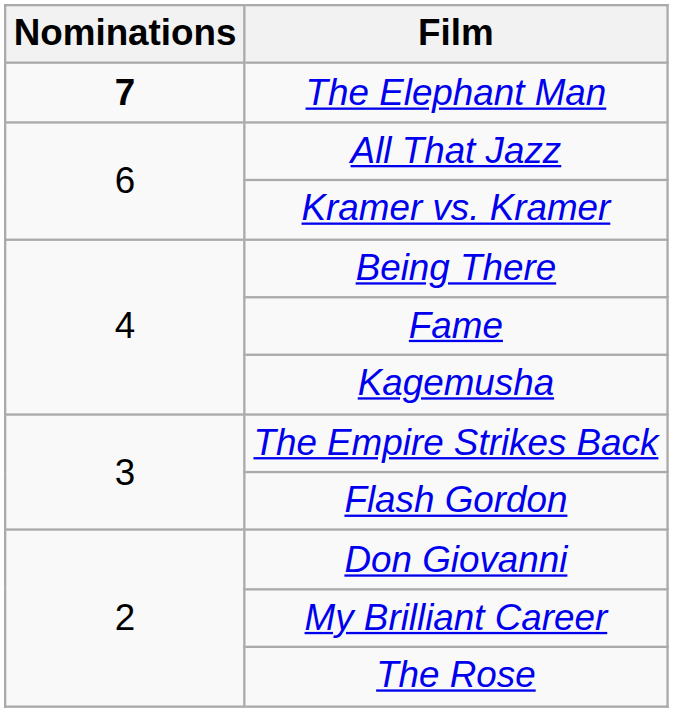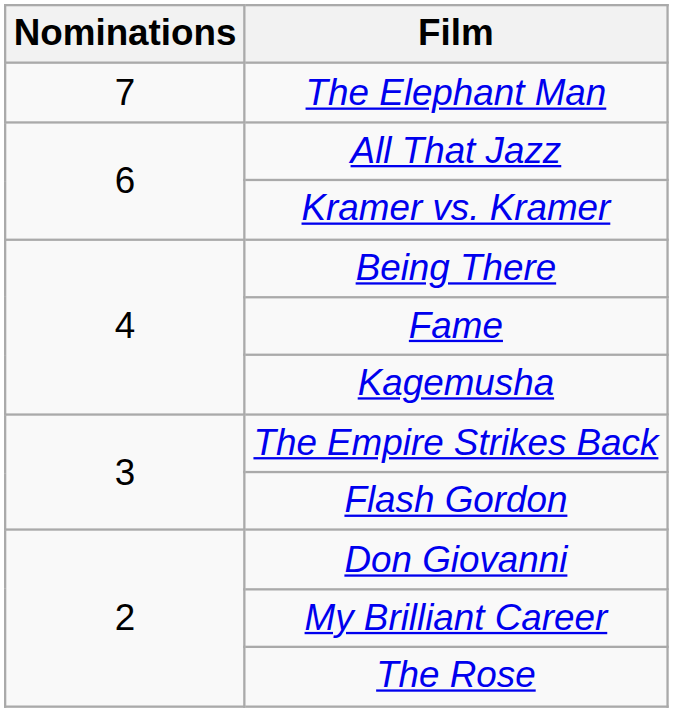The Elephant Man | Nominations: bold -> normal
